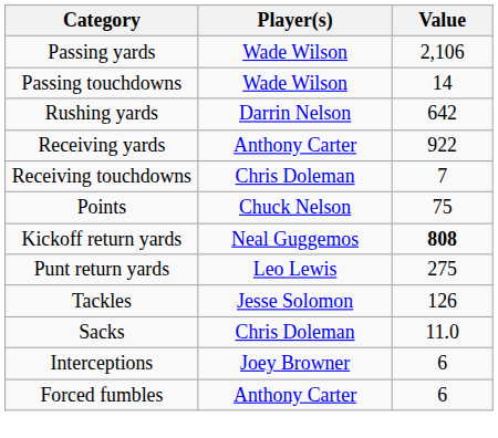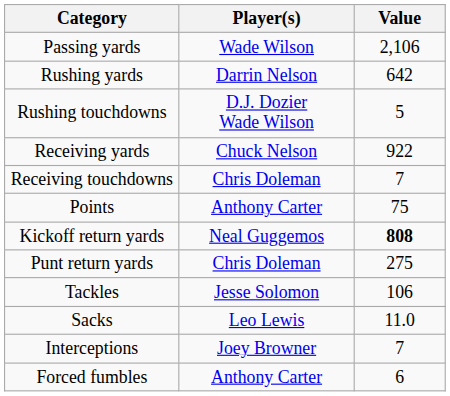- row: Passing touchdowns | Wade Wilson | 14
+ row: Rushing touchdowns | D.J. Dozier Wade Wilson | 5
Receiving yards | Player(s): Anthony Carter -> Chuck Nelson
Points | Player(s): Chuck Nelson -> Anthony Carter
Punt return yards | Player(s): Leo Lewis -> Chris Doleman
Tackles | Value: 126 -> 106
Sacks | Player(s): Chris Doleman -> Leo Lewis
Interceptions | Value: 6 -> 7
